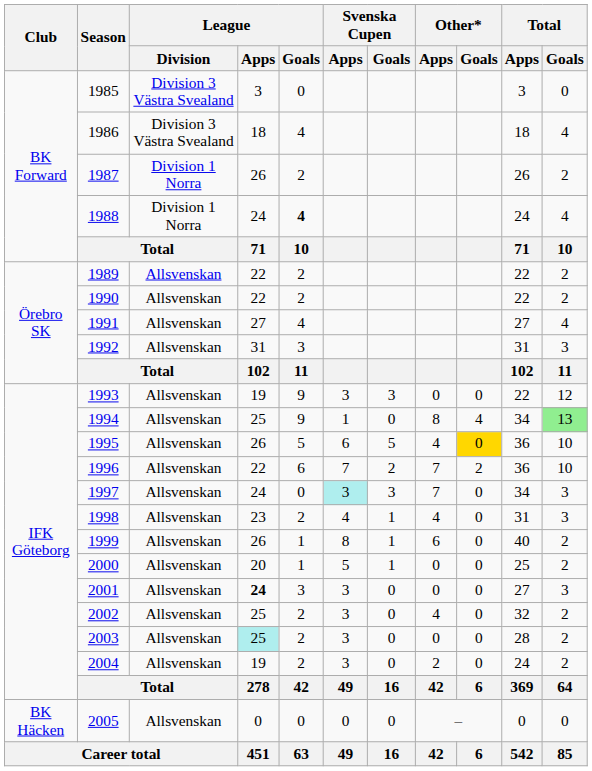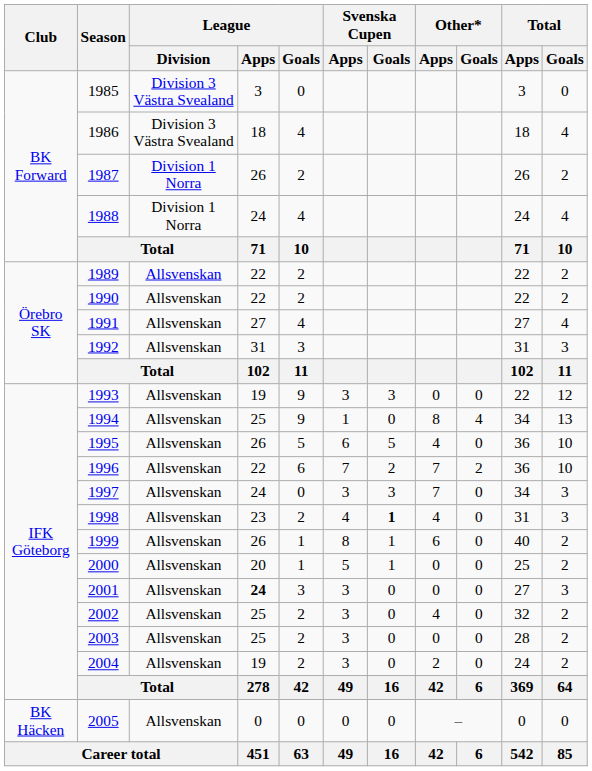1988 | League / Goals: bold -> normal
1994 | Total / Goals: lightgreen background -> no background
1995 | Other* / Goals: gold background -> no background
1997 | Svenska Cupen / Apps: paleturquoise background -> no background
1998 | Svenska Cupen / Goals: normal -> bold
2003 | League / Apps: paleturquoise background -> no background
